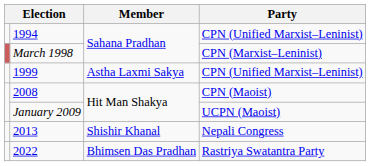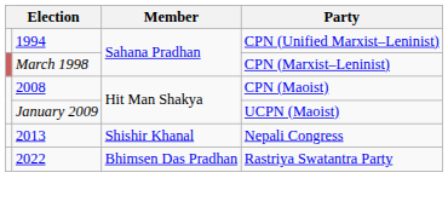- row: 1999 | Astha Laxmi Sakya | CPN (Unified Marxist–Leninist)
